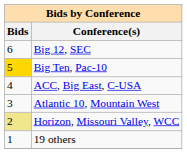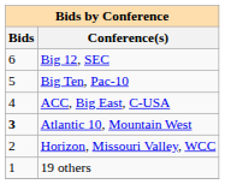Big Ten, Pac-10 | Bids: gold background -> no background
Atlantic 10, Mountain West | Bids: normal -> bold
Horizon, Missouri Valley, WCC | Bids: khaki background -> no background
